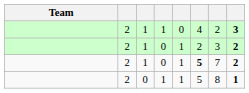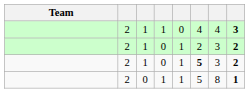row 2 | column 7: 2 -> 4
row 4 | column 7: 7 -> 3
